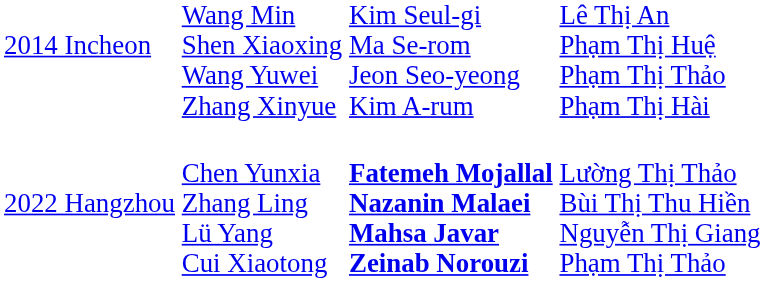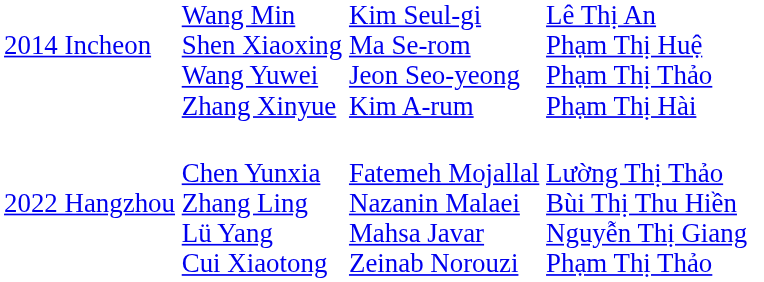2022 Hangzhou | column 3: bold -> normal
